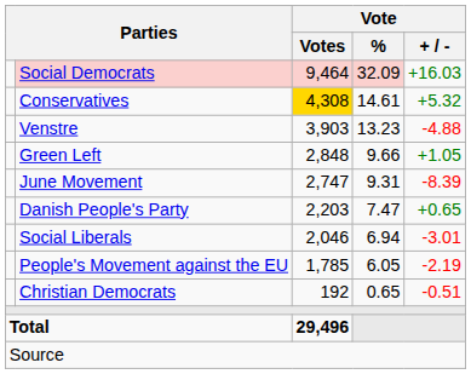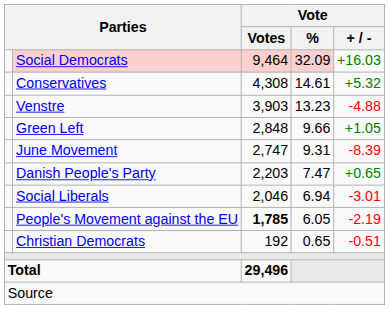Conservatives | Vote / Votes: gold background -> no background
People's Movement against the EU | Vote / Votes: normal -> bold
